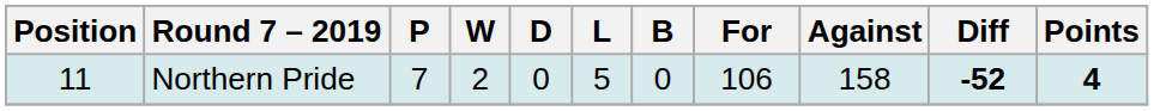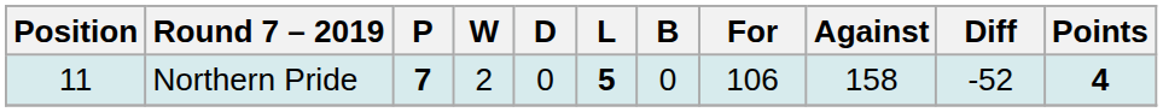Northern Pride | P: normal -> bold
Northern Pride | L: normal -> bold
Northern Pride | Diff: bold -> normal
